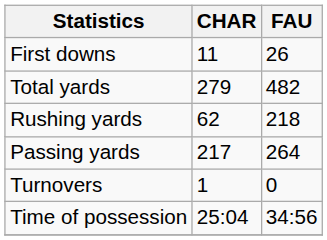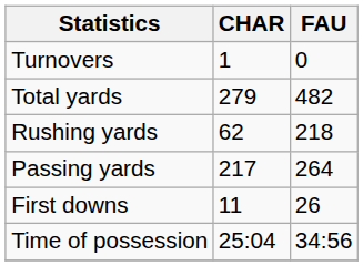rows swapped: First downs <-> Turnovers
